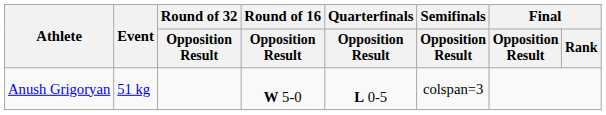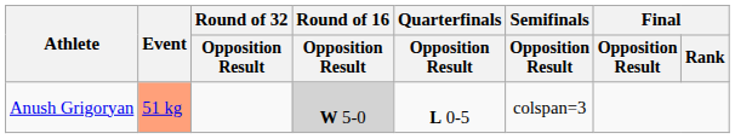Anush Grigoryan | Event: no background -> lightsalmon background
Anush Grigoryan | Round of 16 / Opposition Result: no background -> lightgrey background
